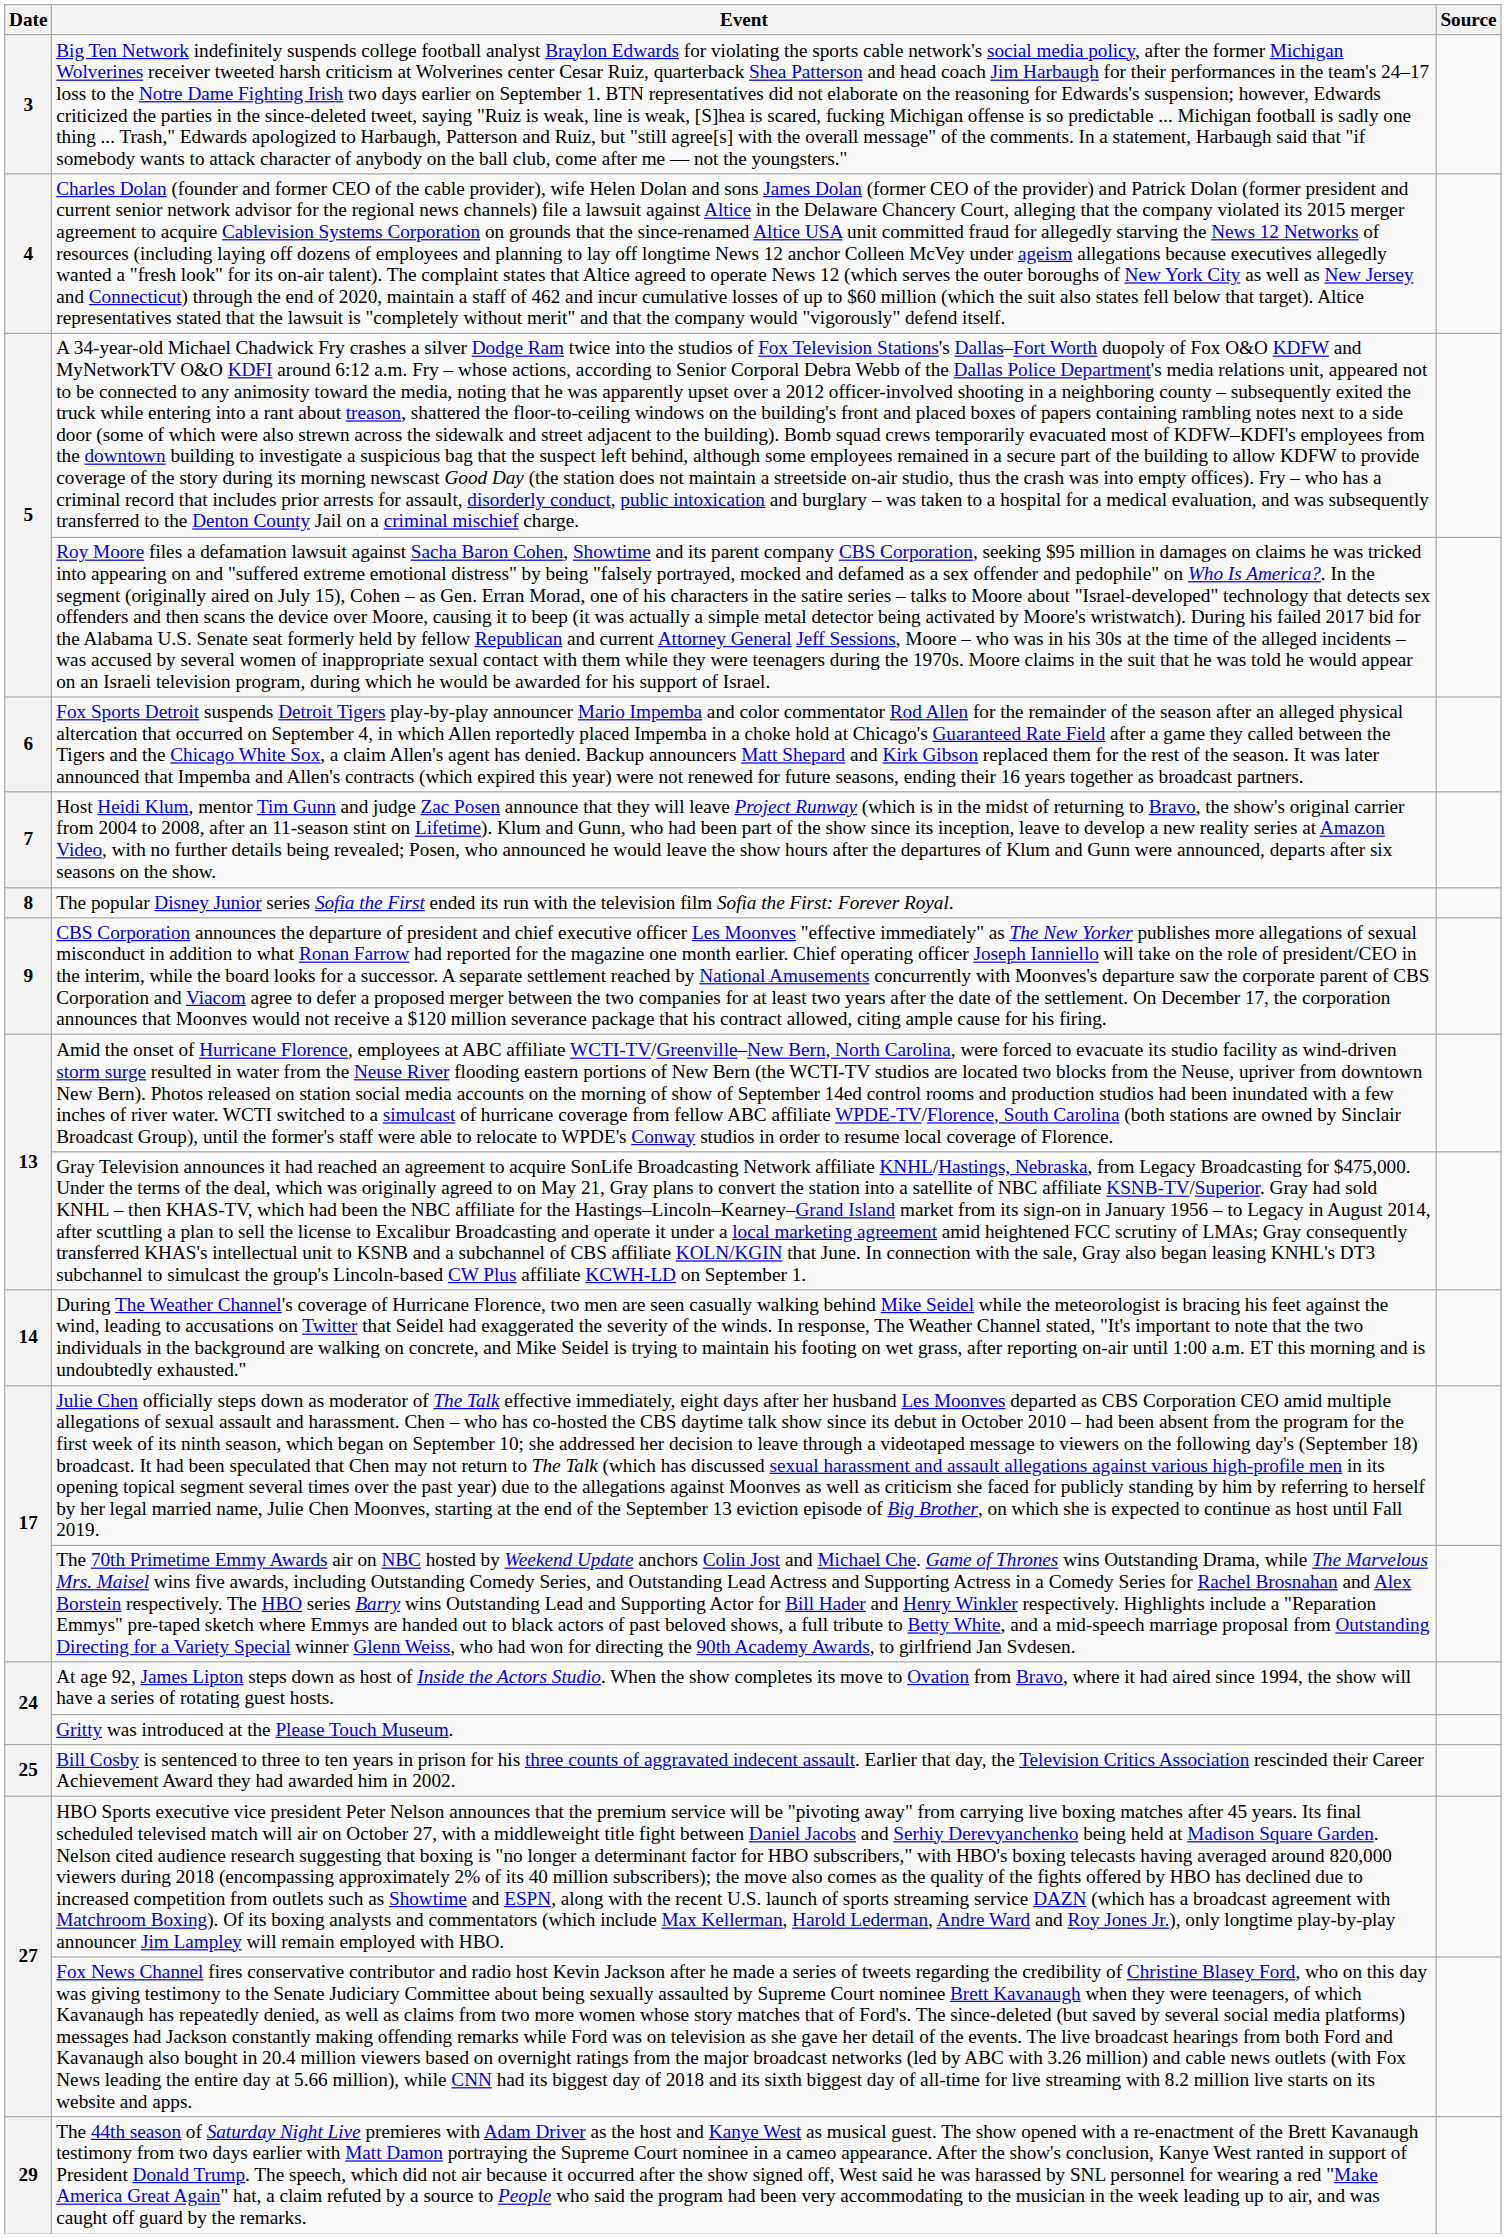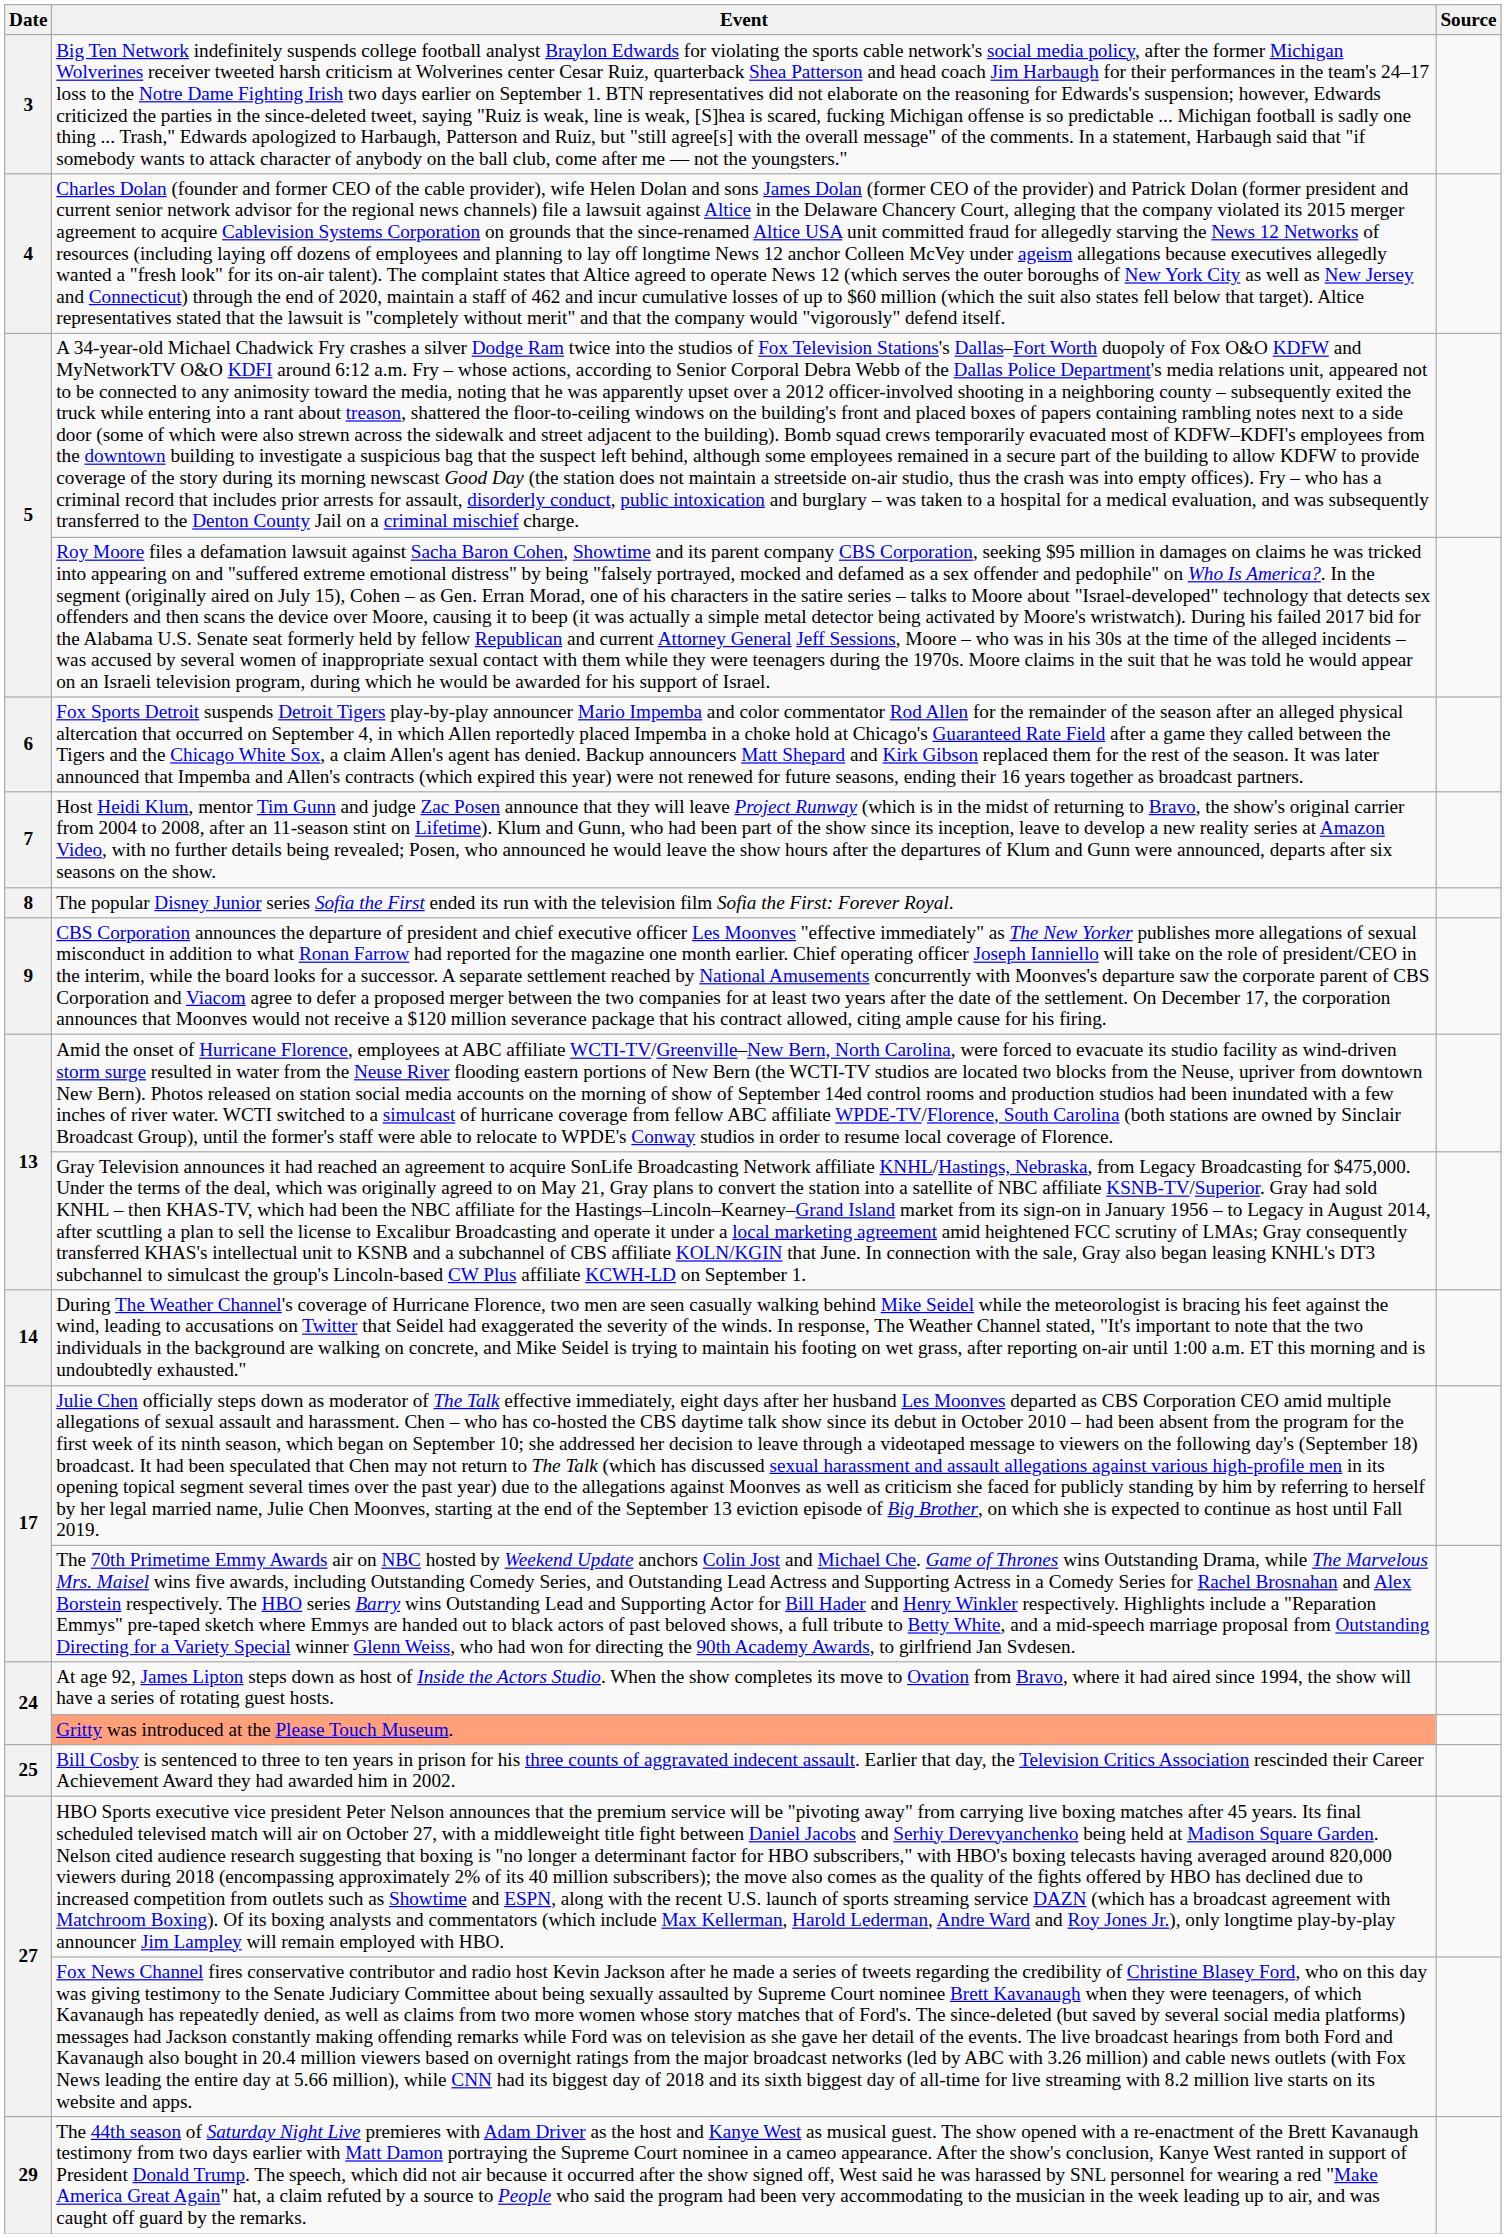Gritty was introduced at the Please Touch Museum. | Event: no background -> lightsalmon background
